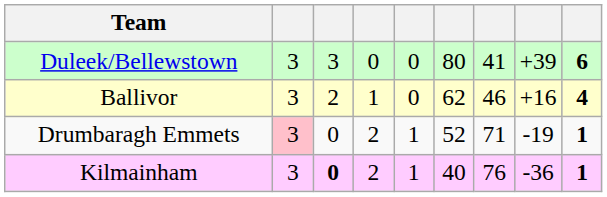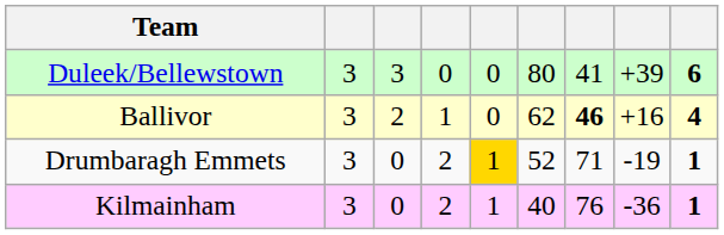Ballivor | column 7: normal -> bold
Drumbaragh Emmets | column 2: pink background -> no background
Drumbaragh Emmets | column 5: no background -> gold background
Kilmainham | column 3: bold -> normal
